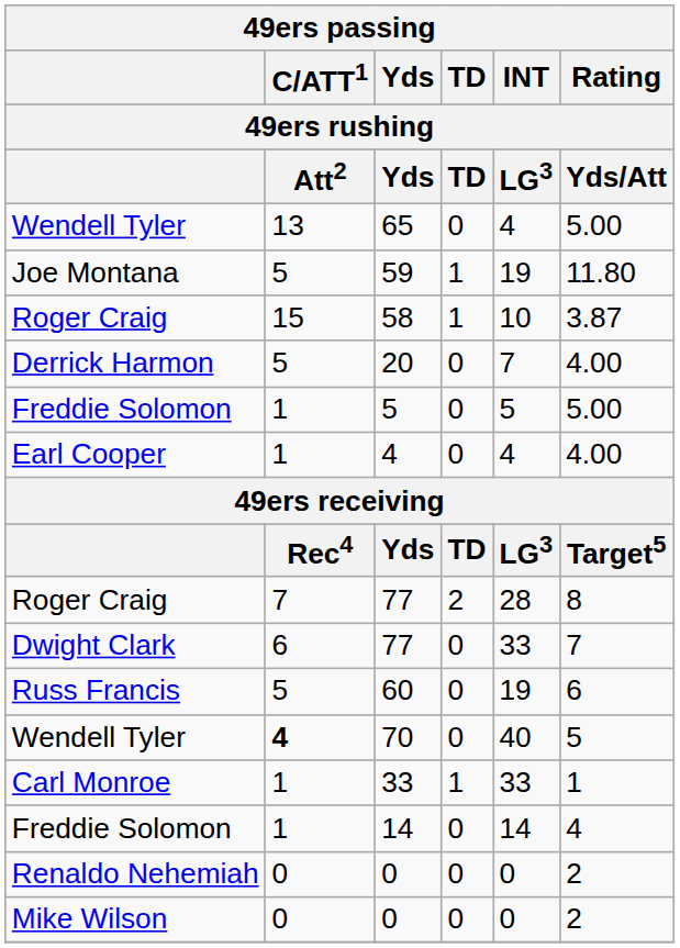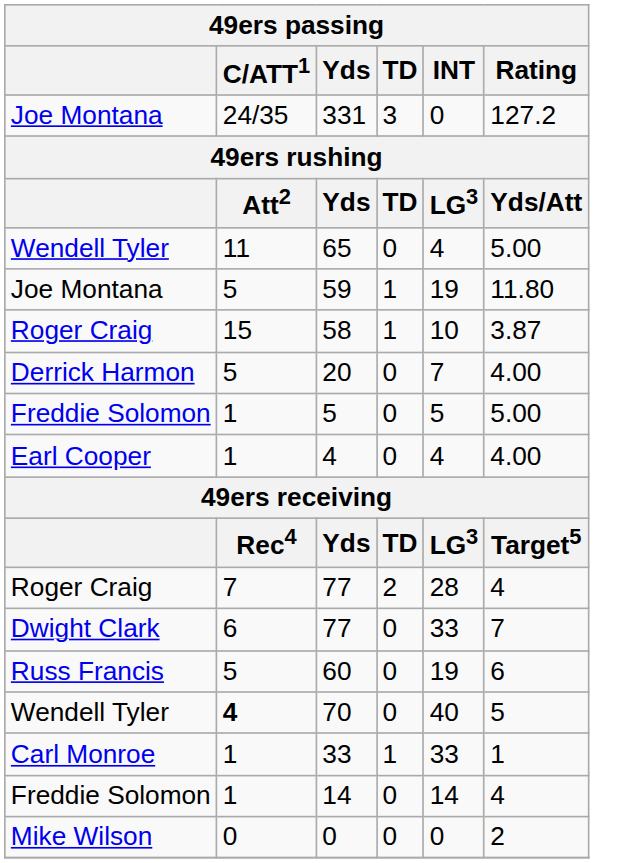+ row: Joe Montana | 24/35 | 331 | 3 | 0 | 127.2
65 | C/ATT1: 13 -> 11
Roger Craig / 77 | Rating: 8 -> 4
- row: Renaldo Nehemiah | 0 | 0 | 0 | 0 | 2
